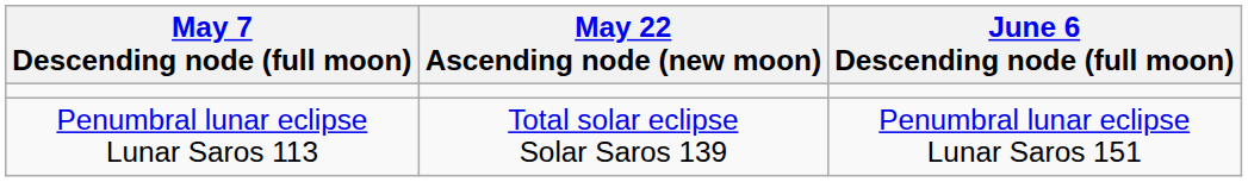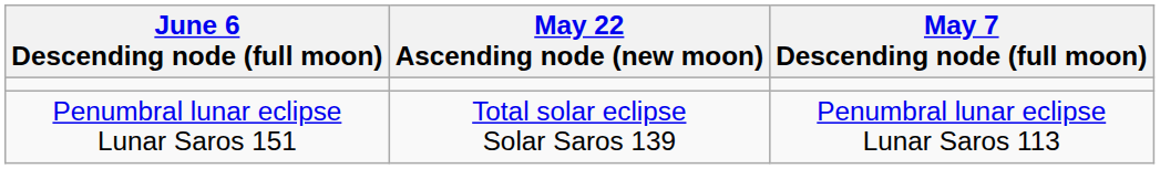columns swapped: May 7 Descending node (full moon) <-> June 6 Descending node (full moon)
